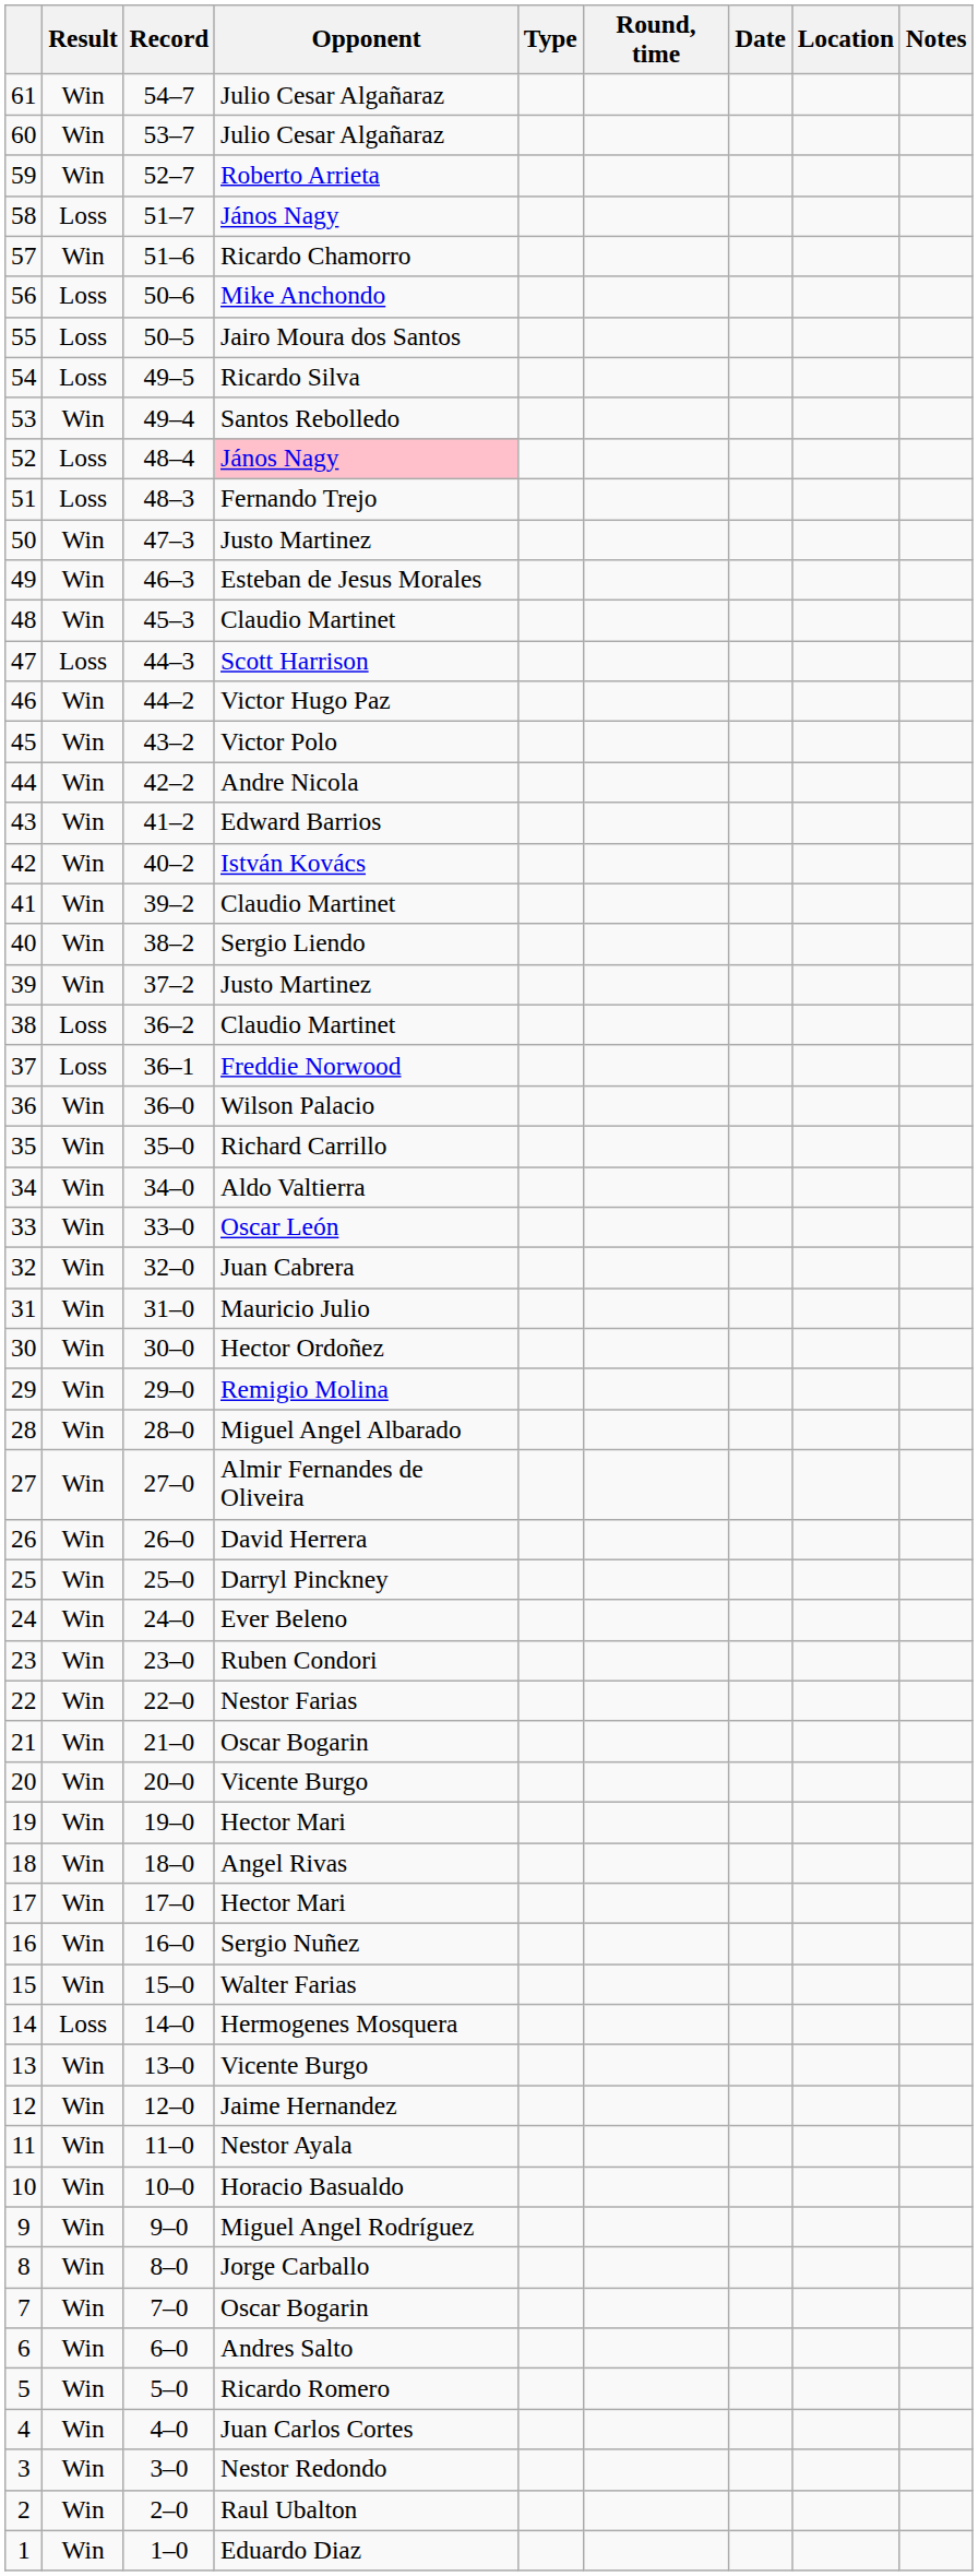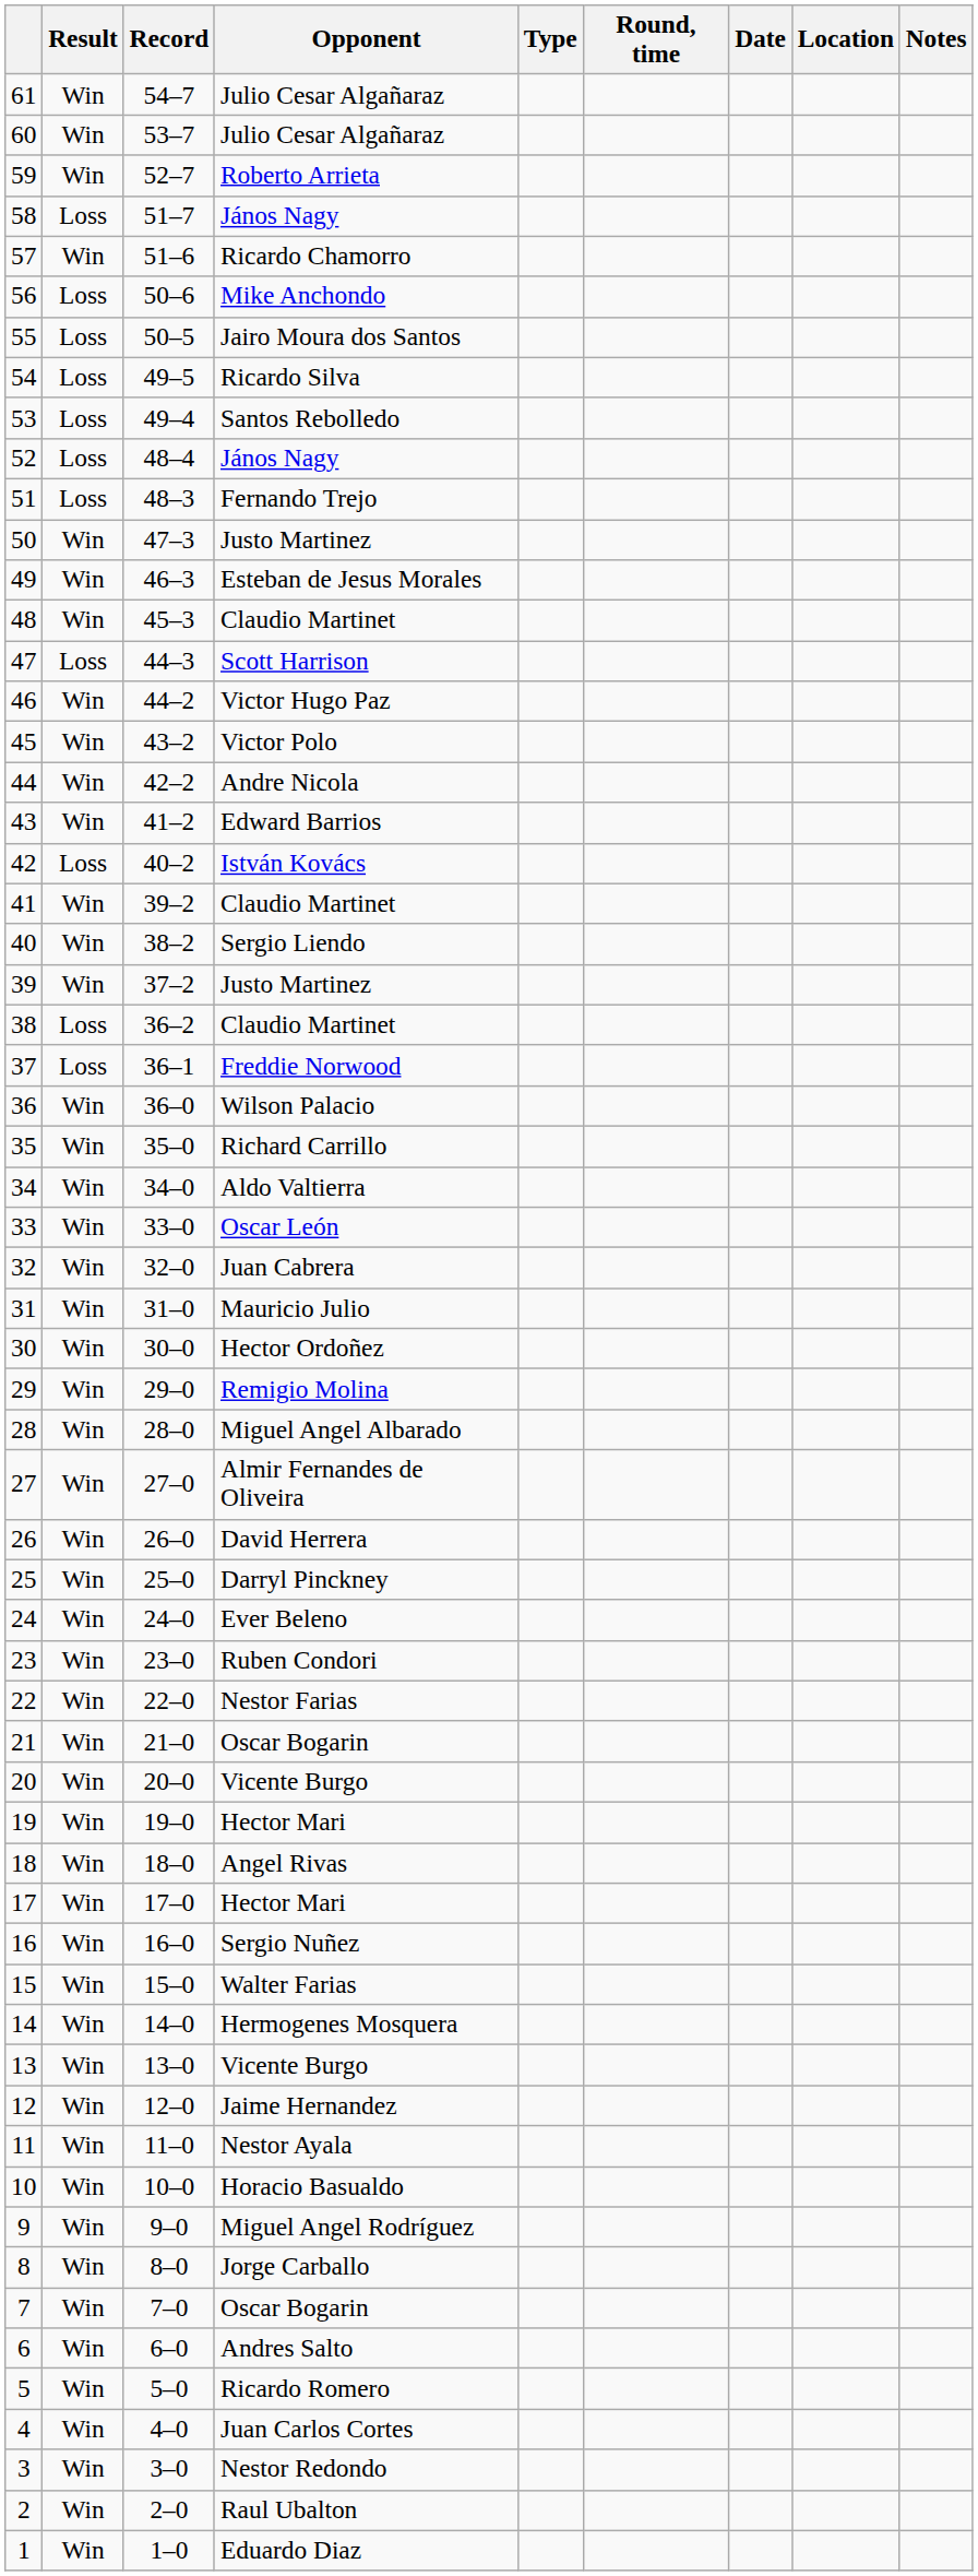53 | Result: Win -> Loss
52 | Opponent: pink background -> no background
42 | Result: Win -> Loss
14 | Result: Loss -> Win
